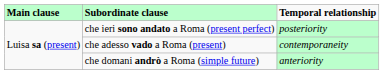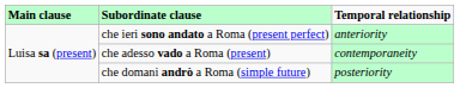che ieri sono andato a Roma (present perfect) | Temporal relationship: posteriority -> anteriority
che domani andrò a Roma (simple future) | Temporal relationship: anteriority -> posteriority
